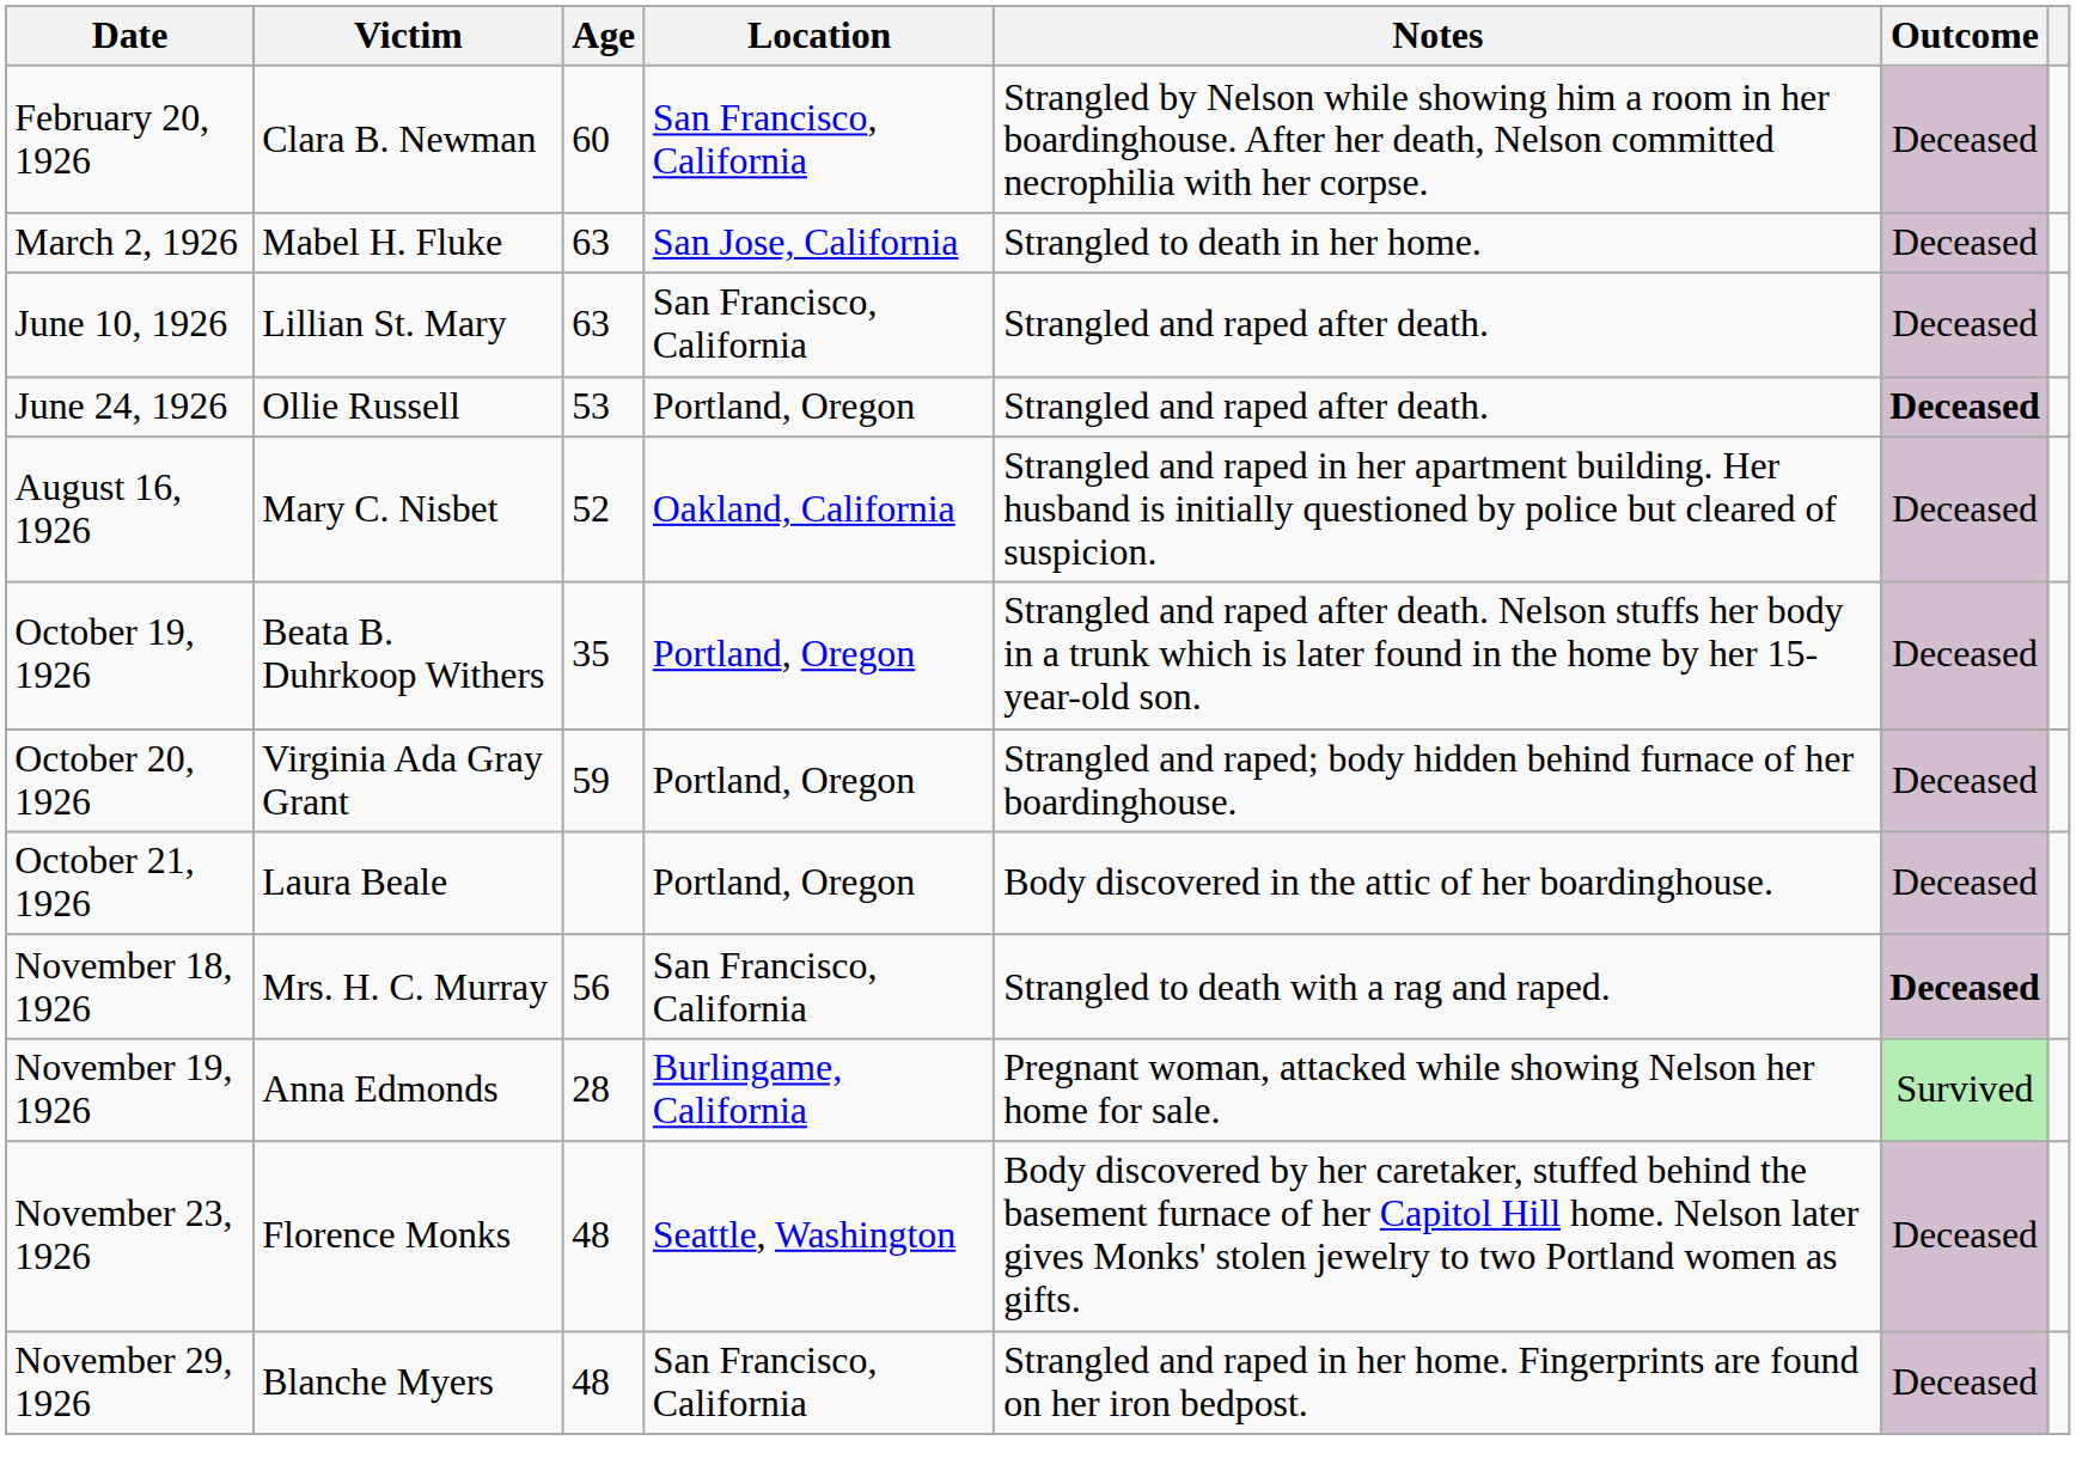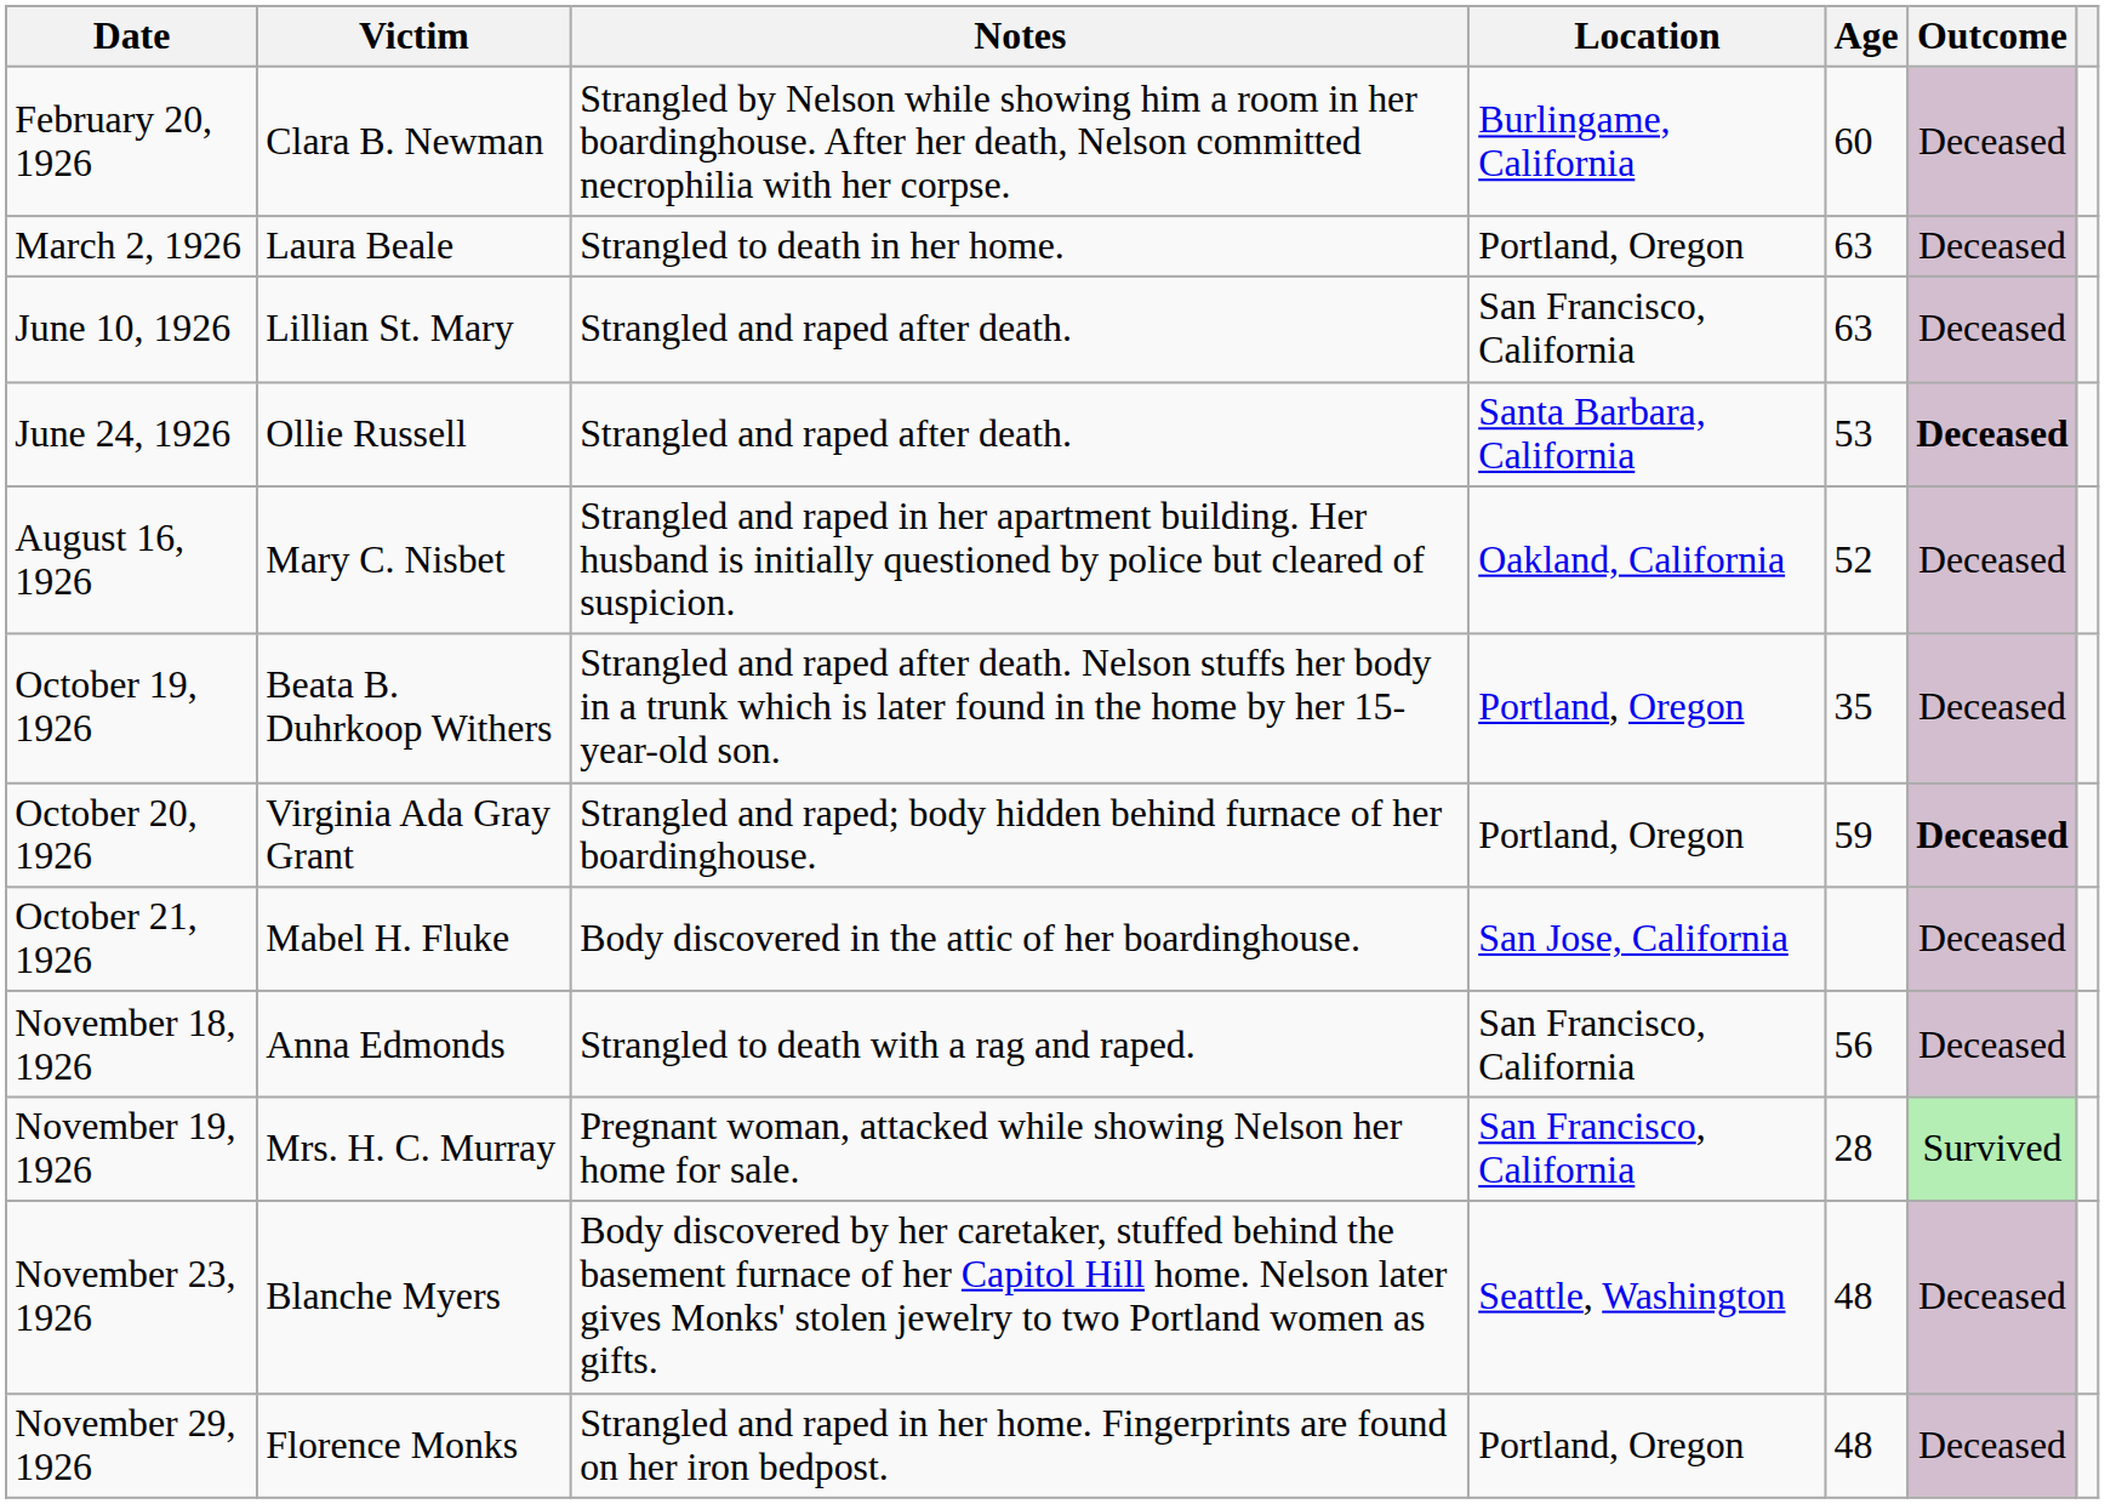columns swapped: Age <-> Notes
February 20, 1926 | Location: San Francisco, California -> Burlingame, California
March 2, 1926 | Victim: Mabel H. Fluke -> Laura Beale
March 2, 1926 | Location: San Jose, California -> Portland, Oregon
June 24, 1926 | Location: Portland, Oregon -> Santa Barbara, California
October 20, 1926 | Outcome: normal -> bold
October 21, 1926 | Victim: Laura Beale -> Mabel H. Fluke
October 21, 1926 | Location: Portland, Oregon -> San Jose, California
November 18, 1926 | Victim: Mrs. H. C. Murray -> Anna Edmonds
November 18, 1926 | Outcome: bold -> normal
November 19, 1926 | Victim: Anna Edmonds -> Mrs. H. C. Murray
November 19, 1926 | Location: Burlingame, California -> San Francisco, California
November 23, 1926 | Victim: Florence Monks -> Blanche Myers
November 29, 1926 | Victim: Blanche Myers -> Florence Monks
November 29, 1926 | Location: San Francisco, California -> Portland, Oregon
